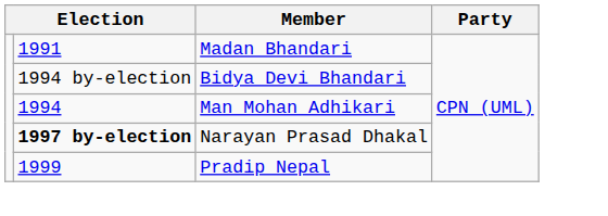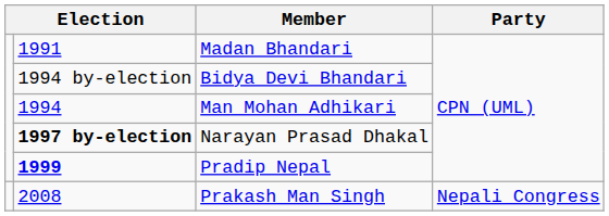Pradip Nepal | column 2: normal -> bold
+ row: 2008 | Prakash Man Singh | Nepali Congress
